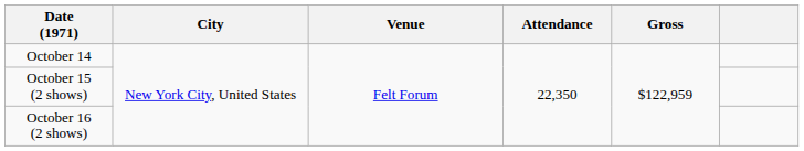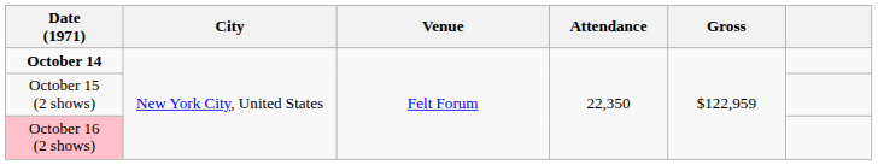October 14 | Date (1971): normal -> bold
October 16 (2 shows) | Date (1971): no background -> pink background
